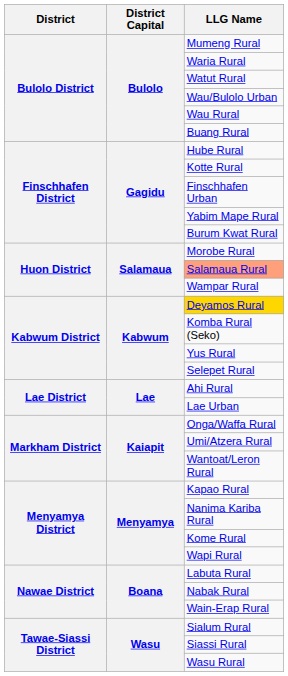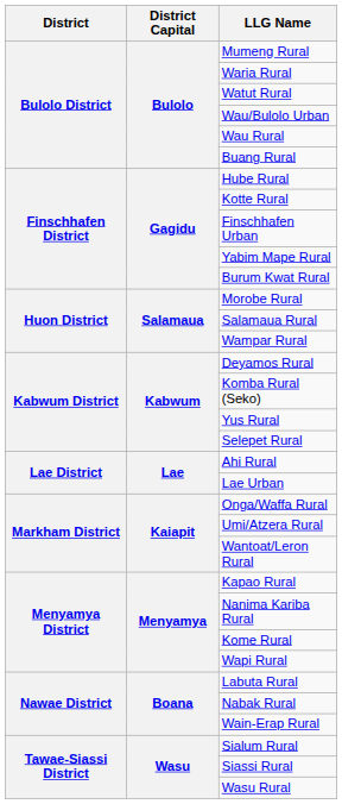Salamaua Rural | LLG Name: lightsalmon background -> no background
Deyamos Rural | LLG Name: gold background -> no background
